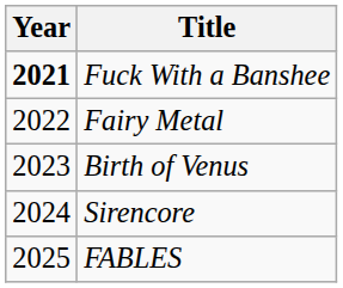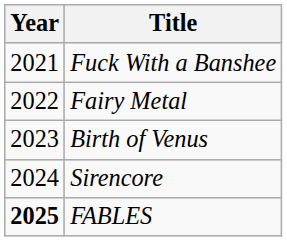Fuck With a Banshee | Year: bold -> normal
FABLES | Year: normal -> bold
